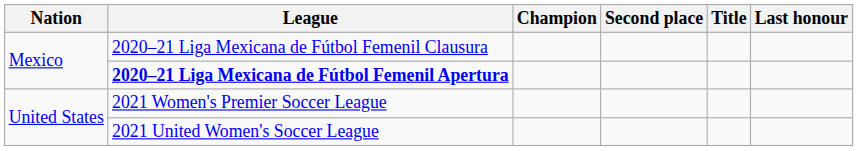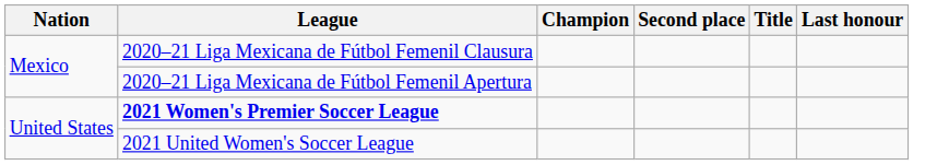2020–21 Liga Mexicana de Fútbol Femenil Apertura | League: bold -> normal
2021 Women's Premier Soccer League | League: normal -> bold
